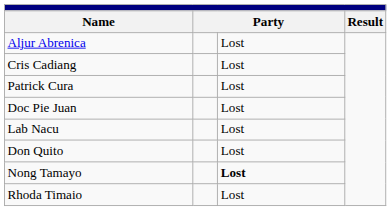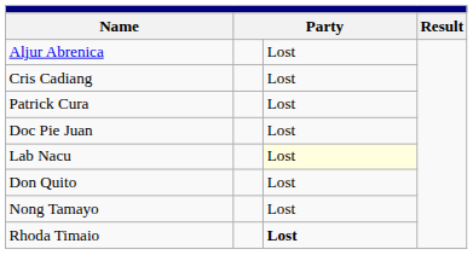Lab Nacu | column 3: no background -> lightyellow background
Nong Tamayo | column 3: bold -> normal
Rhoda Timaio | column 3: normal -> bold
